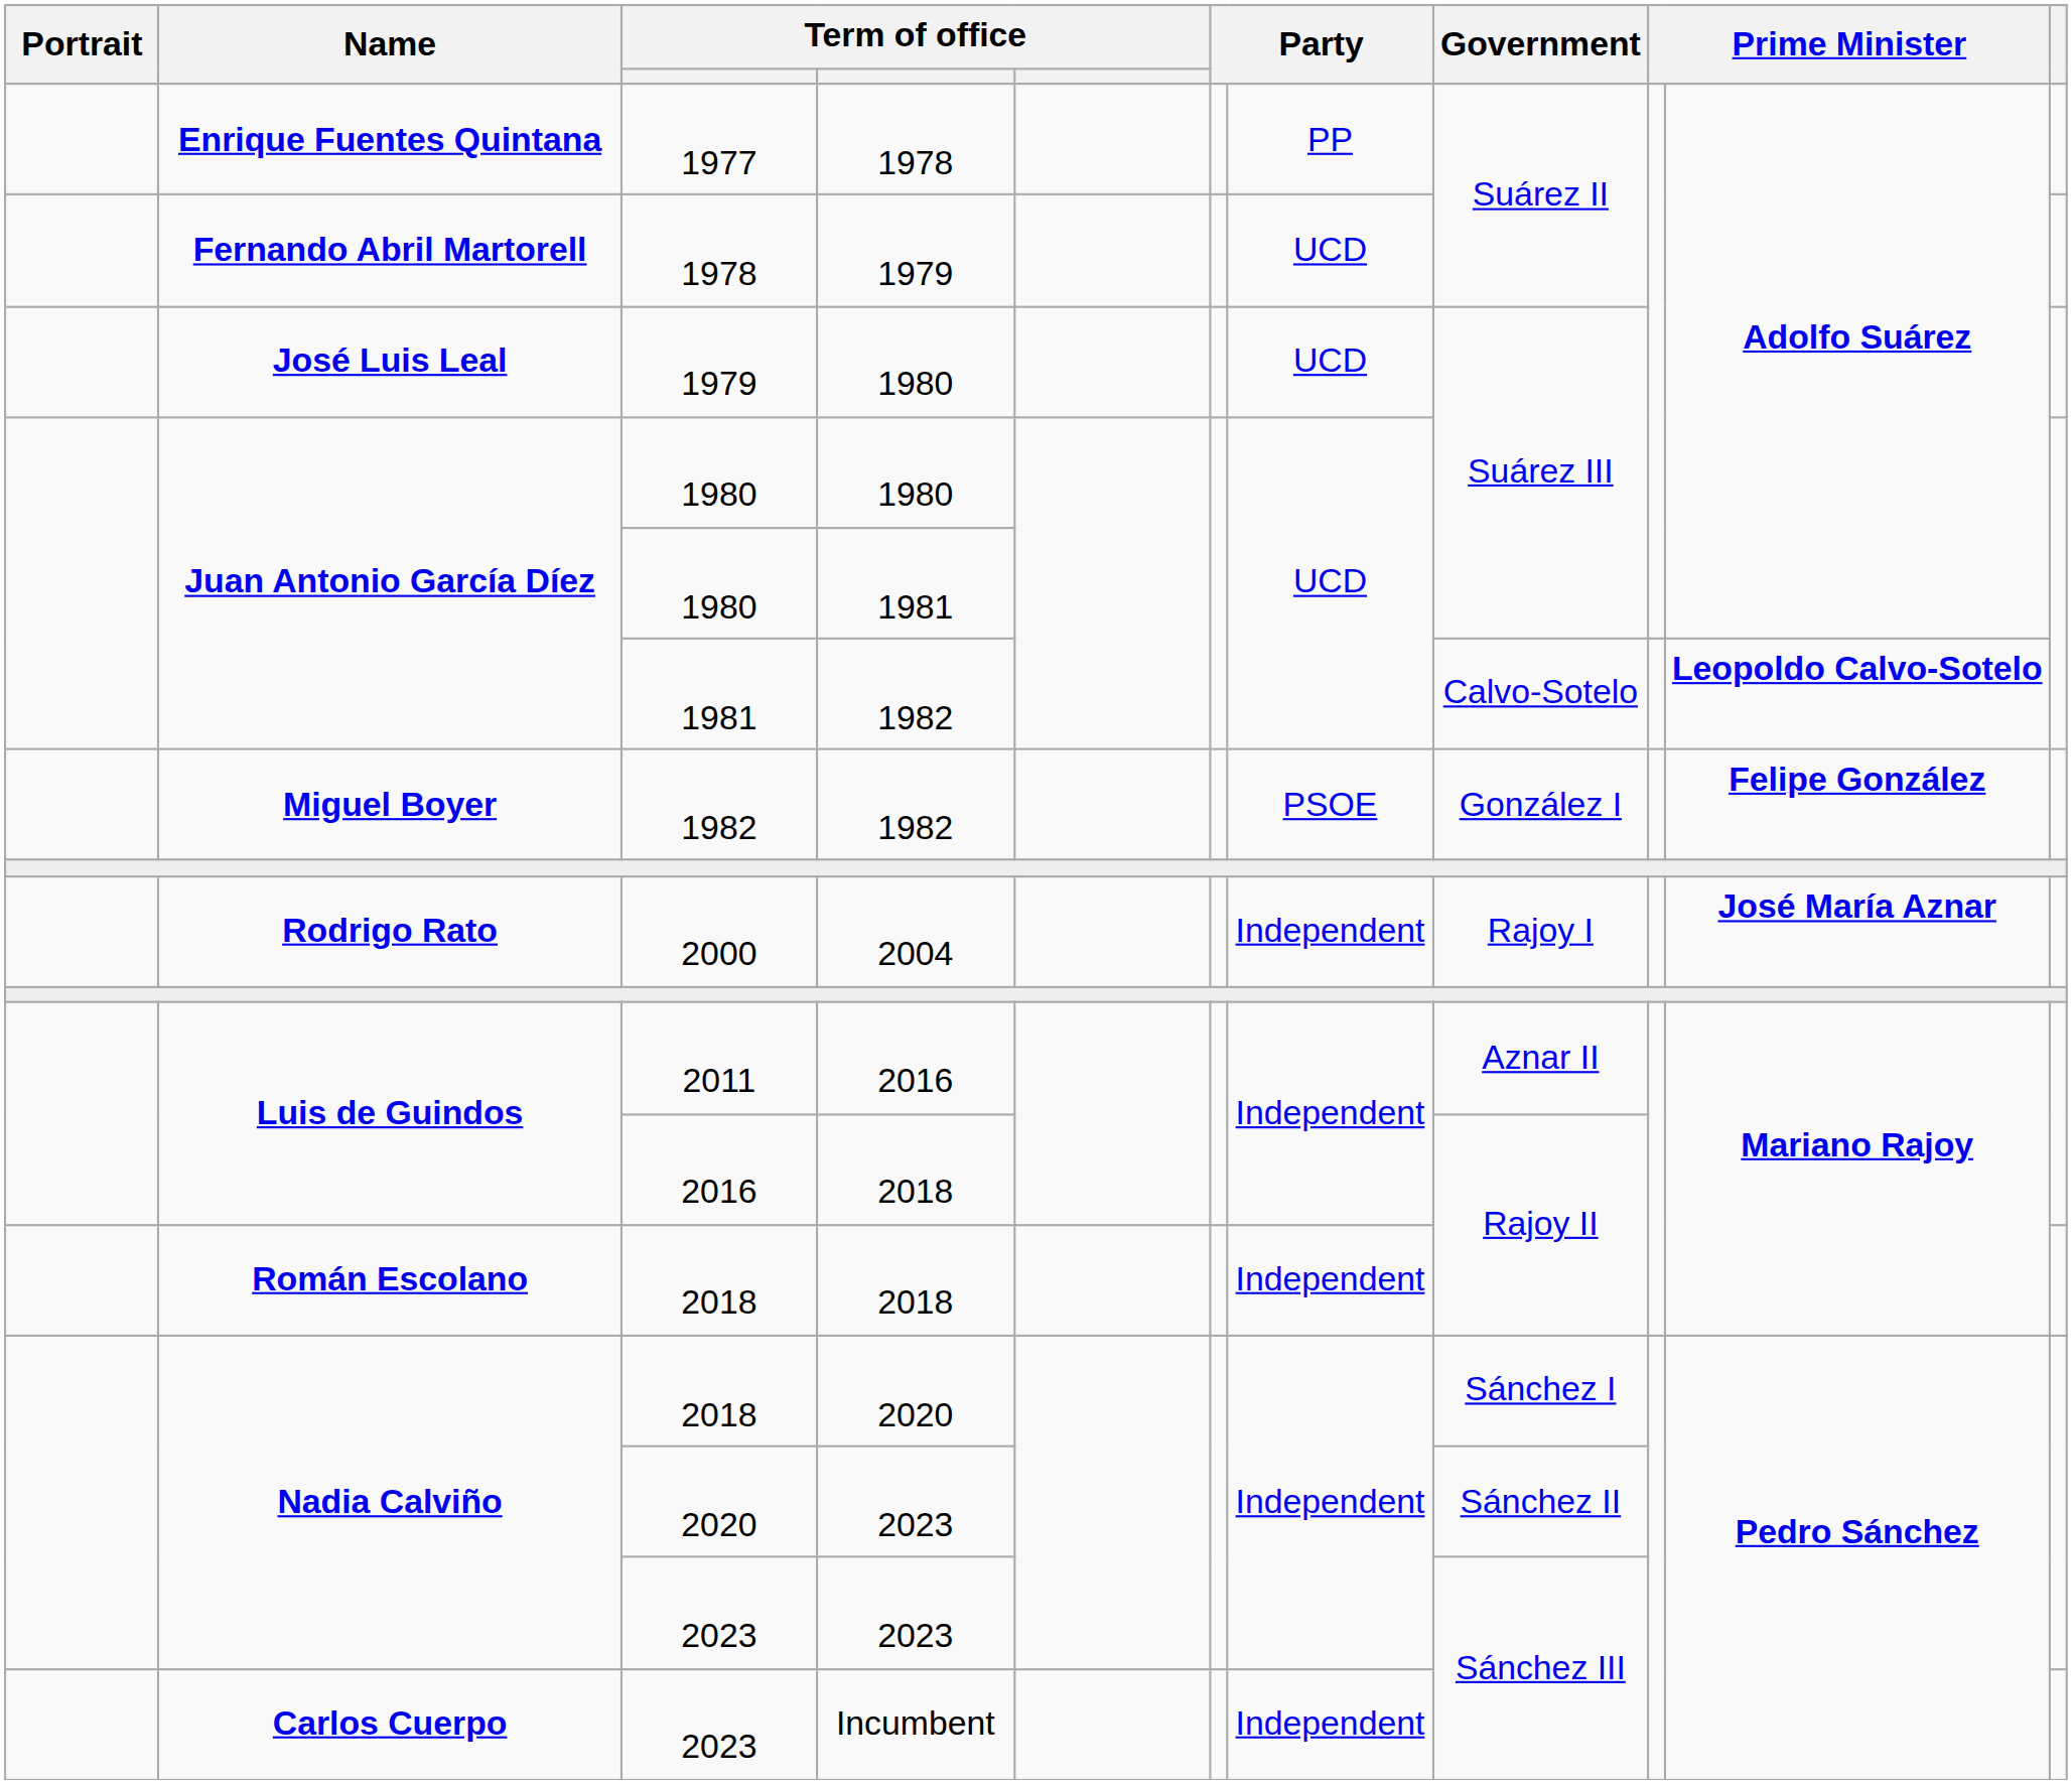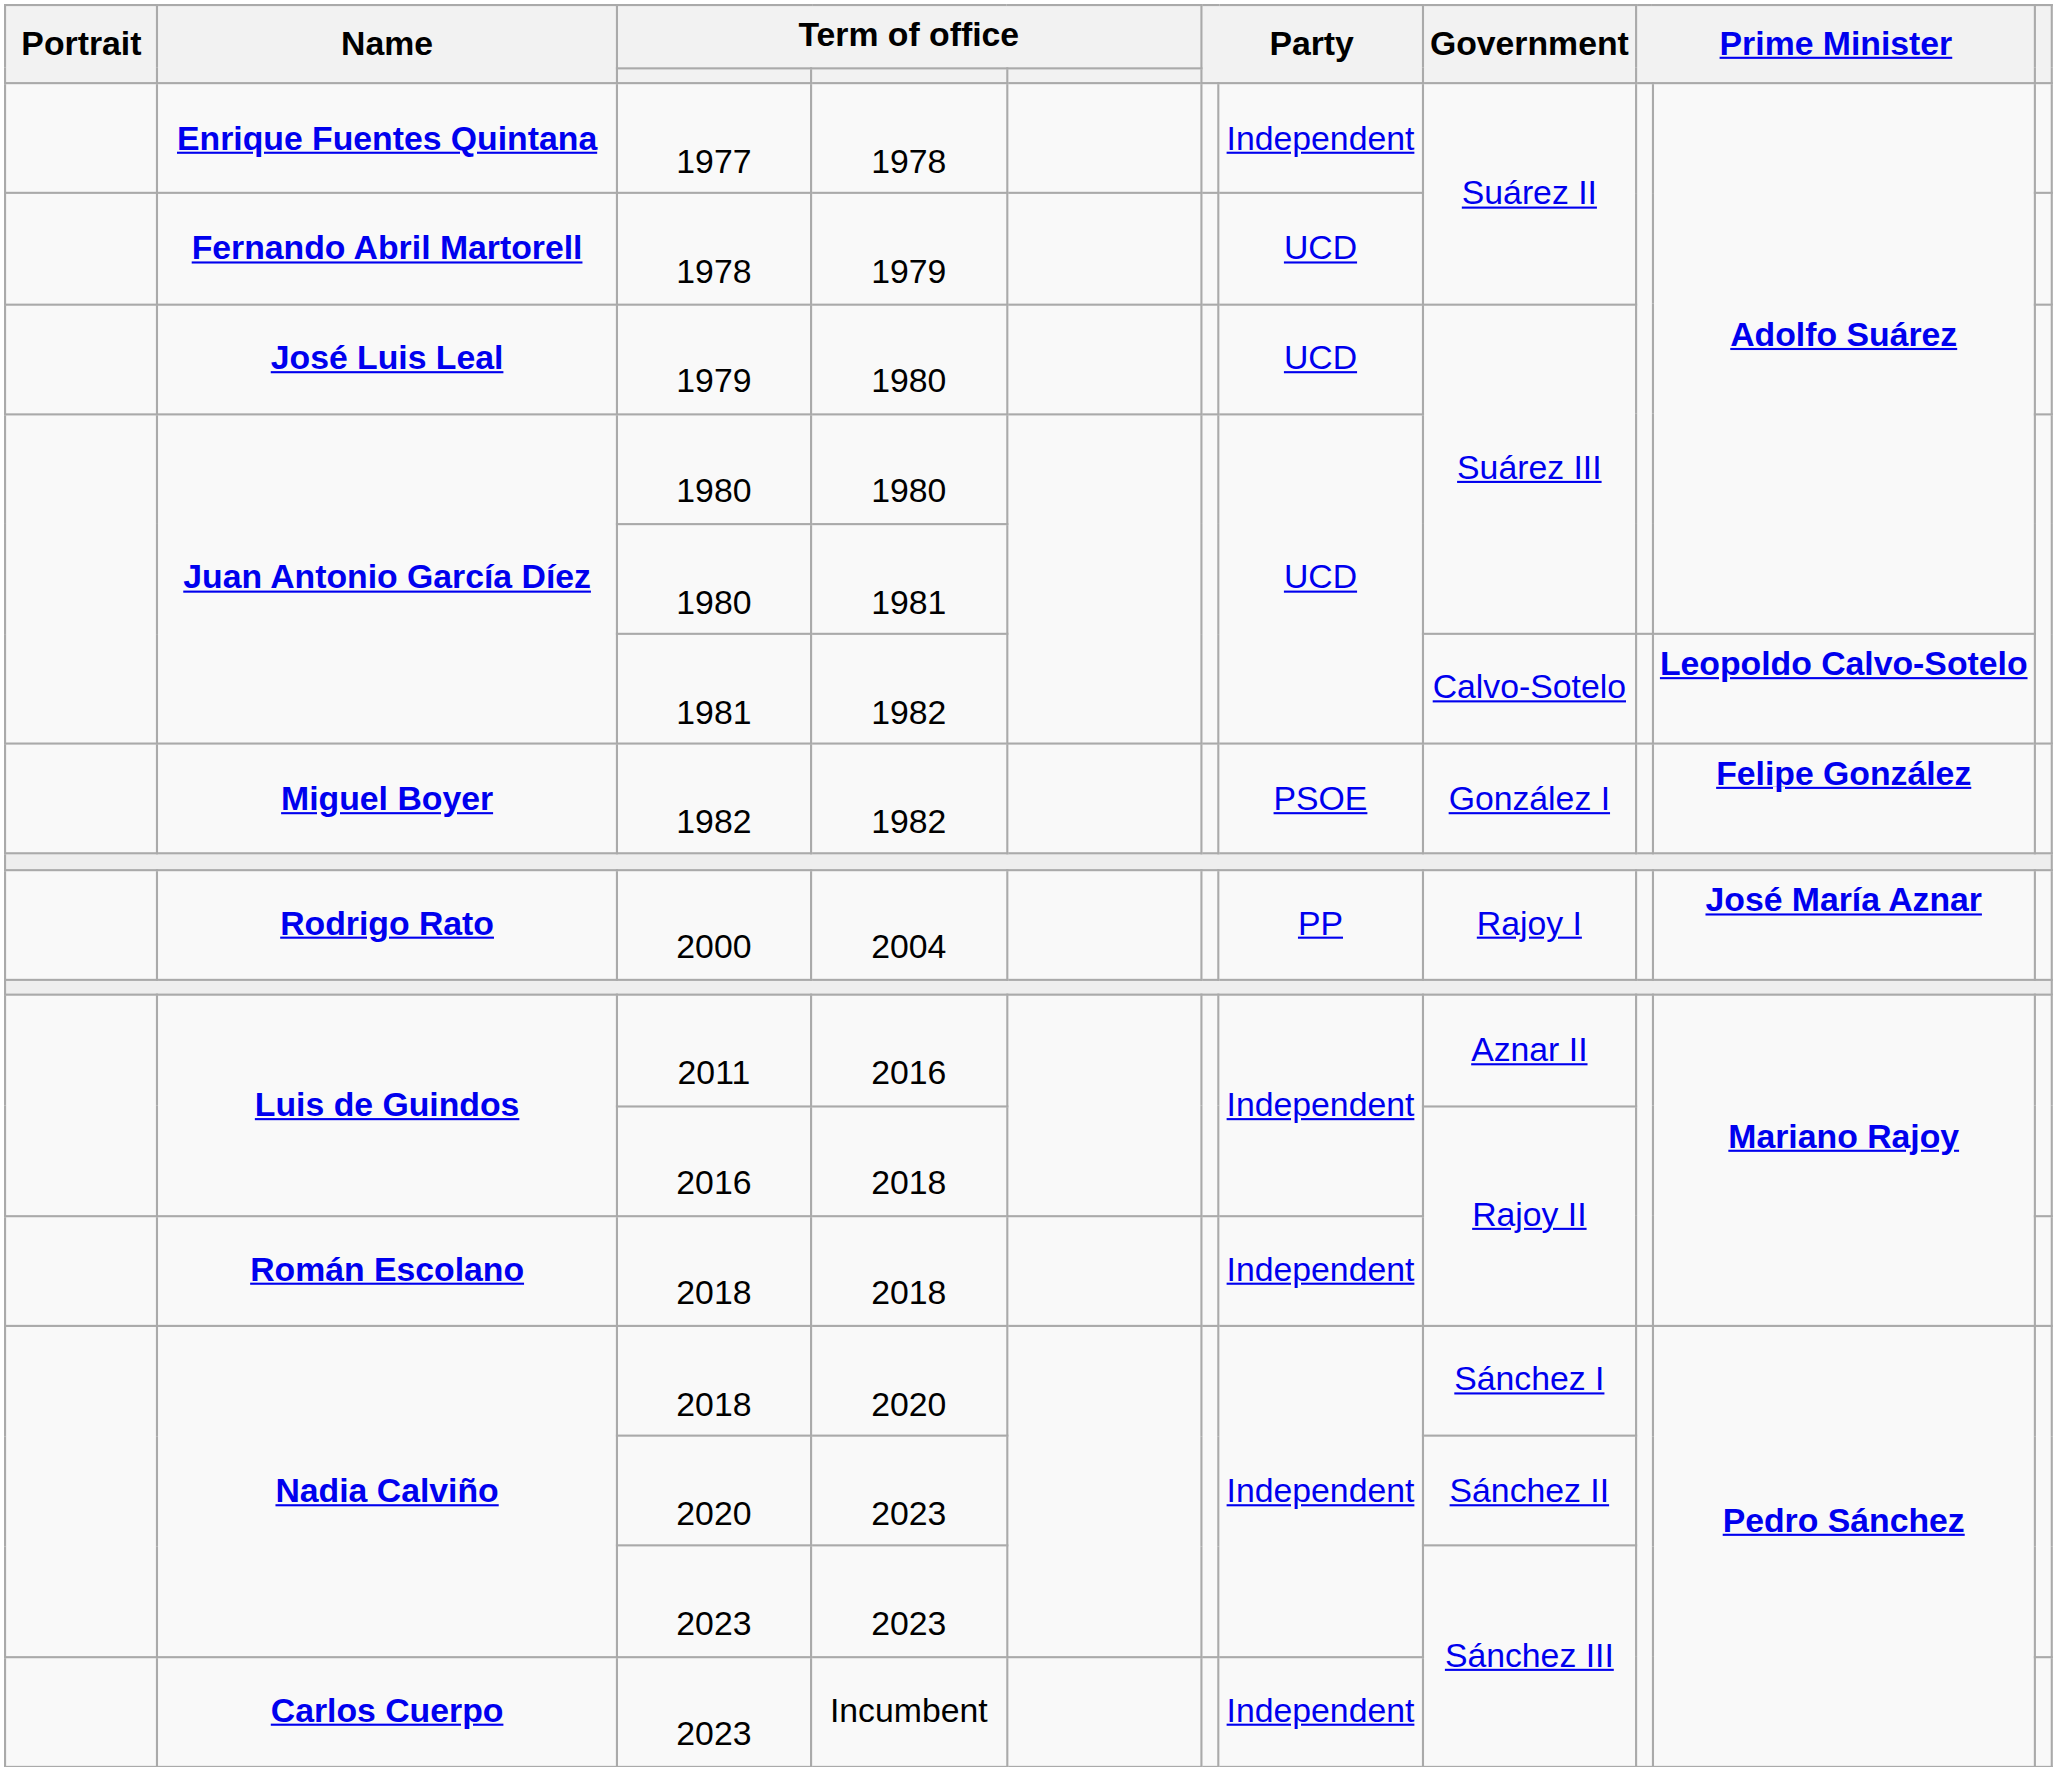1977 | column 7: PP -> Independent
2000 | column 7: Independent -> PP
